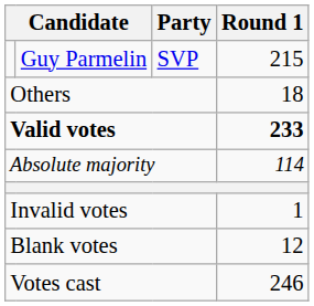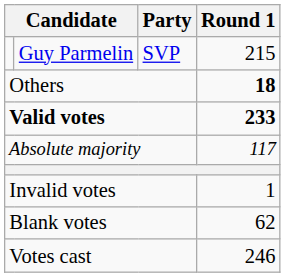Others | Round 1: normal -> bold
Absolute majority | Round 1: 114 -> 117
Blank votes | Round 1: 12 -> 62
